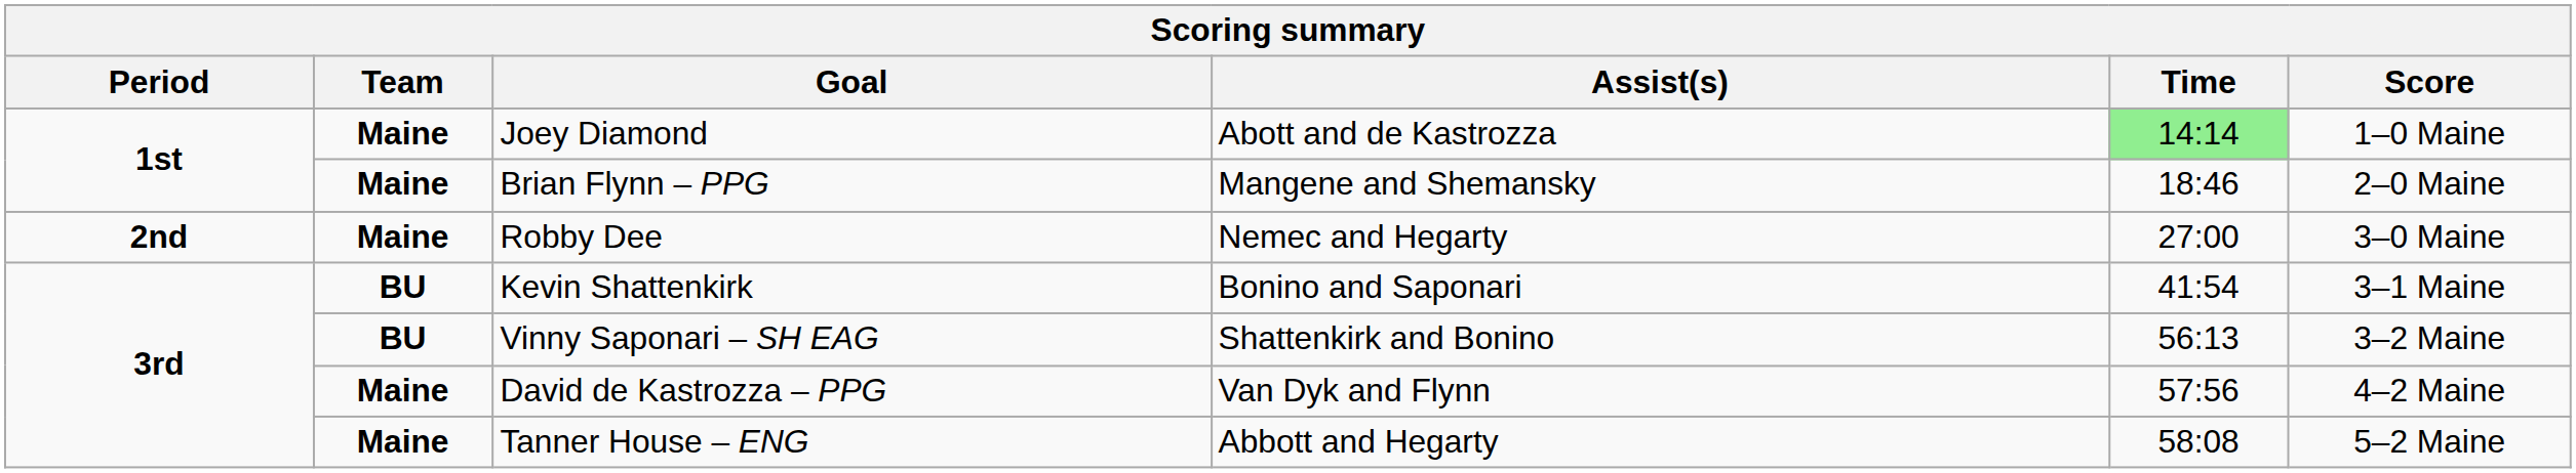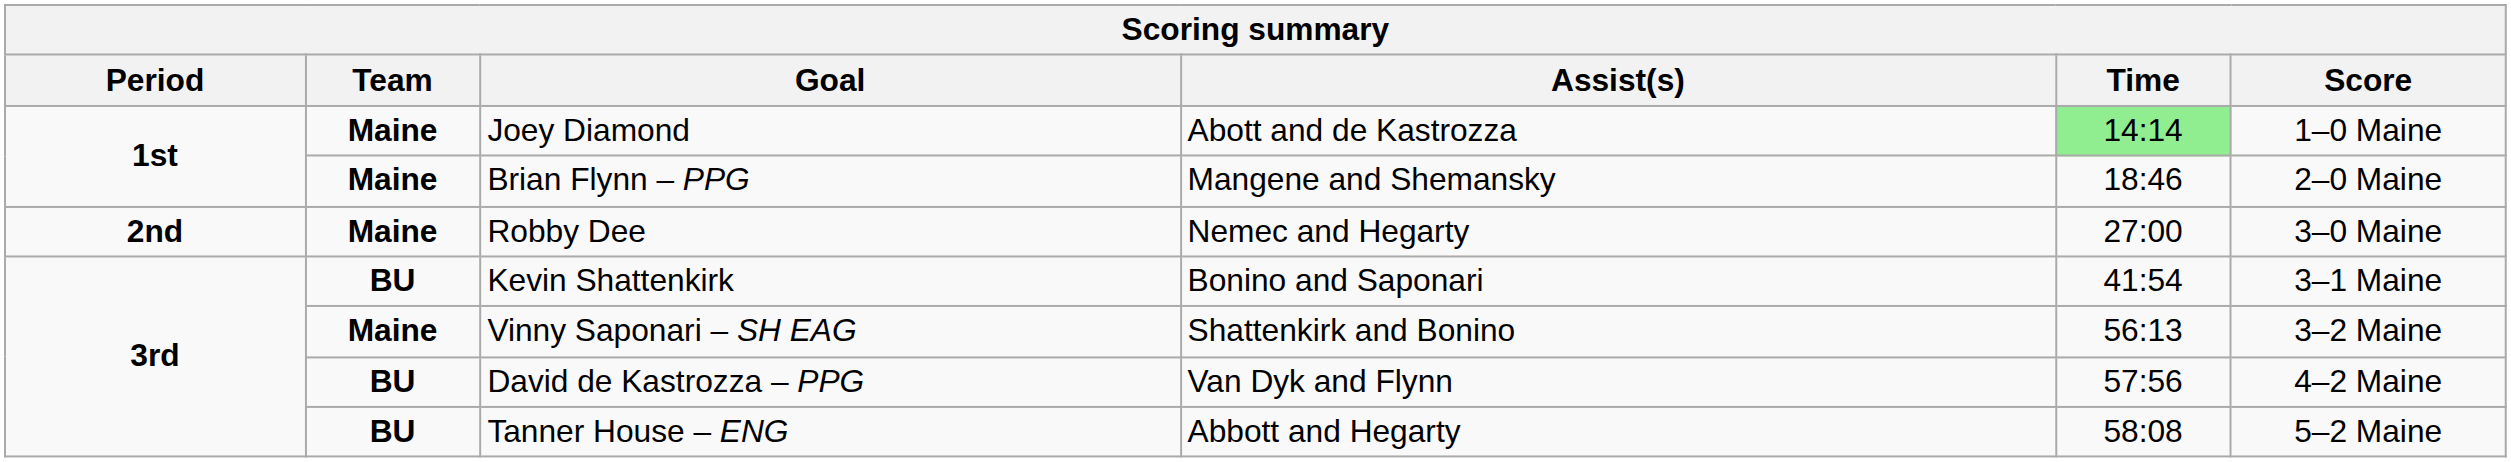Vinny Saponari – SH EAG | Team: BU -> Maine
David de Kastrozza – PPG | Team: Maine -> BU
Tanner House – ENG | Team: Maine -> BU
